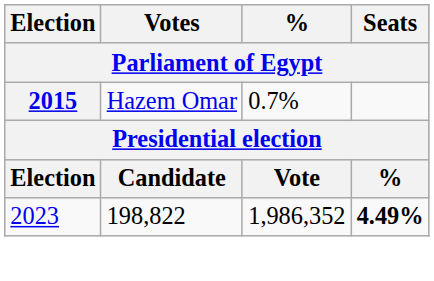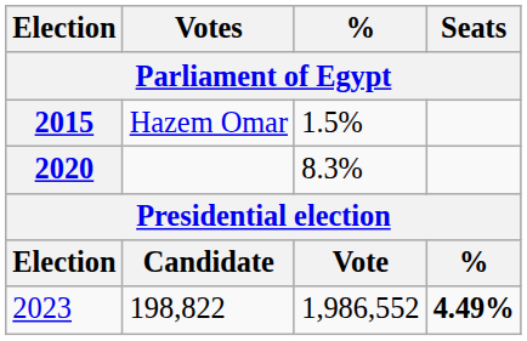2015 | %: 0.7% -> 1.5%
+ row: 2020 | 8.3%
2023 | %: 1,986,352 -> 1,986,552
